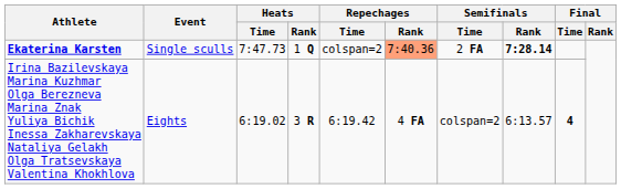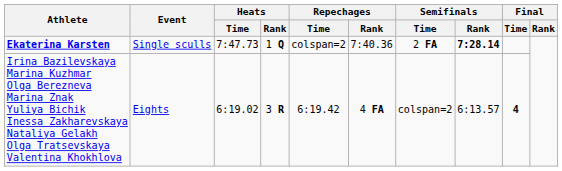Ekaterina Karsten | Repechages / Rank: lightsalmon background -> no background
